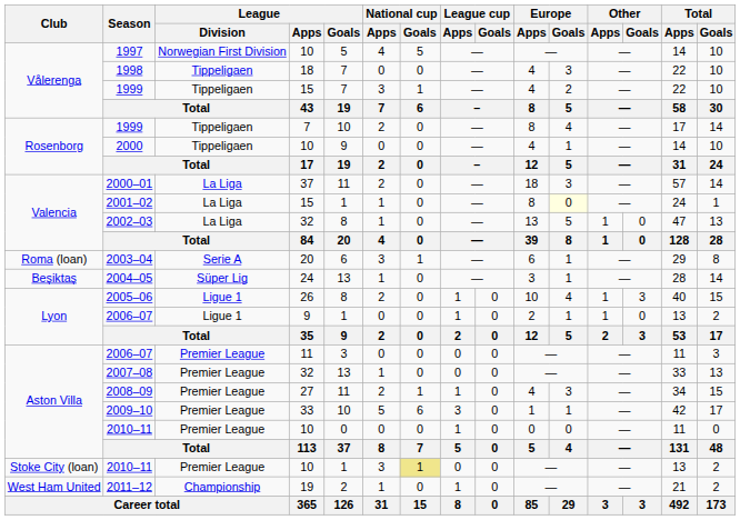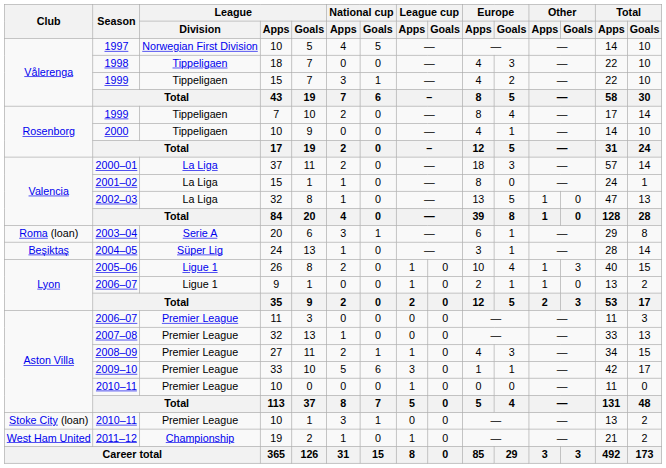2001–02 | Europe / Goals: lightyellow background -> no background
Stoke City (loan) / 2010–11 | National cup / Goals: khaki background -> no background
